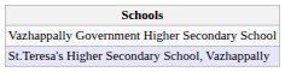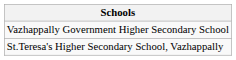row 3 | column 1: lavender background -> no background
